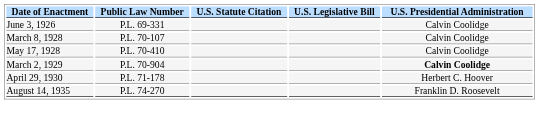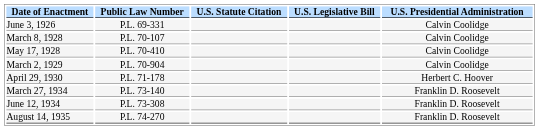March 2, 1929 | U.S. Presidential Administration: bold -> normal
+ row: March 27, 1934 | P.L. 73-140 | Franklin D. Roosevelt
+ row: June 12, 1934 | P.L. 73-308 | Franklin D. Roosevelt
